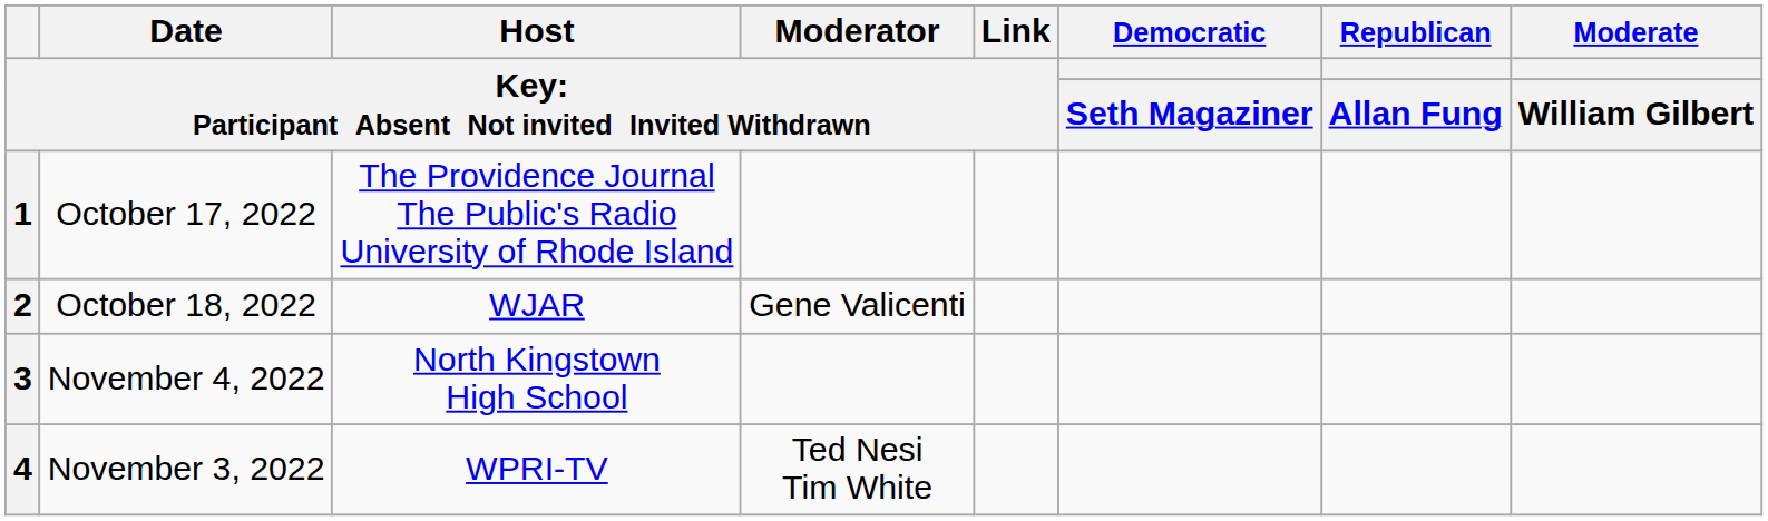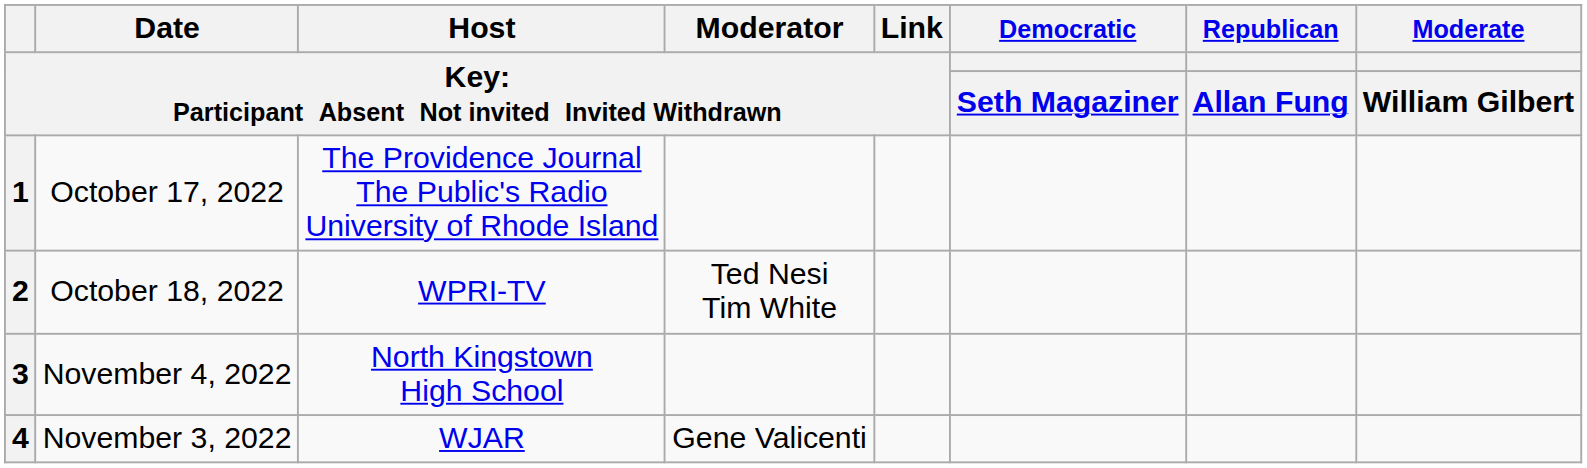2 | column 3: WJAR -> WPRI-TV
2 | column 4: Gene Valicenti -> Ted Nesi Tim White
4 | column 3: WPRI-TV -> WJAR
4 | column 4: Ted Nesi Tim White -> Gene Valicenti
